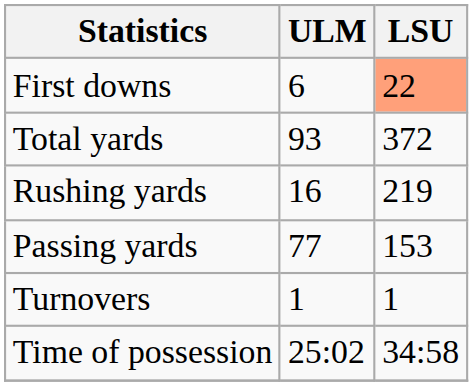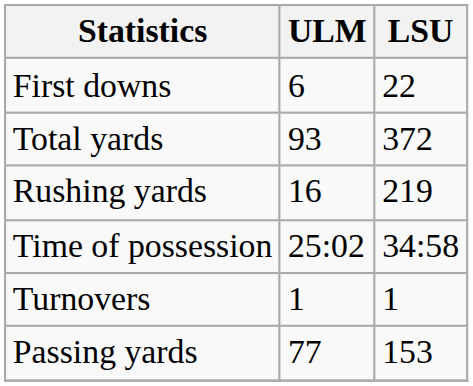First downs | LSU: lightsalmon background -> no background
rows swapped: Passing yards <-> Time of possession
